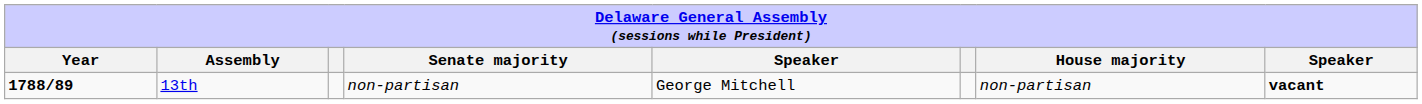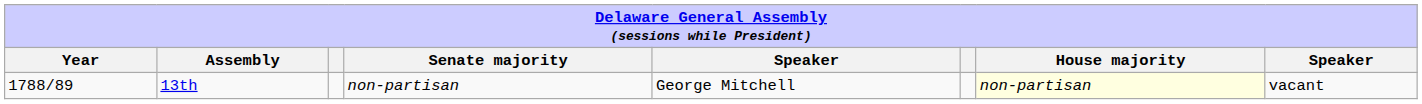13th | Year: bold -> normal
13th | House majority: no background -> lightyellow background
13th | column 8: bold -> normal
